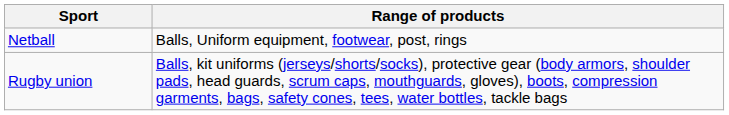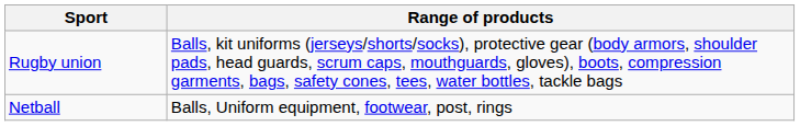rows swapped: Rugby union <-> Netball
